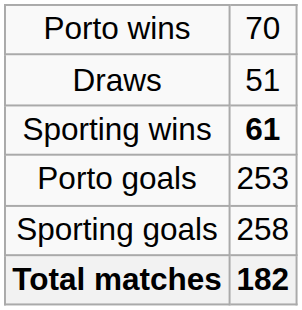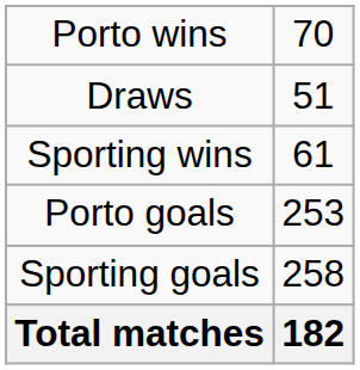Sporting wins | column 2: bold -> normal
